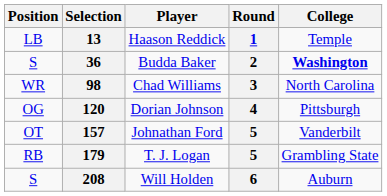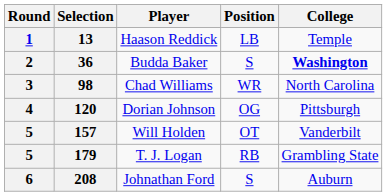columns swapped: Round <-> Position
157 | Player: Johnathan Ford -> Will Holden
208 | Player: Will Holden -> Johnathan Ford
